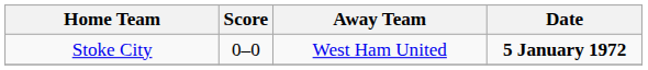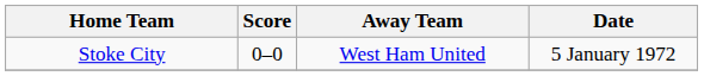Stoke City | Date: bold -> normal
